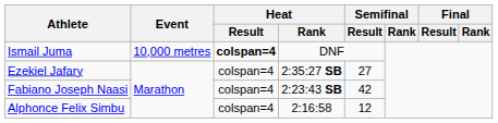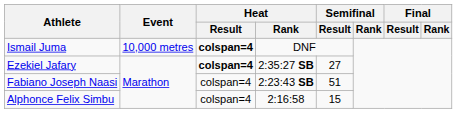Ezekiel Jafary | Heat / Result: normal -> bold
Fabiano Joseph Naasi | Semifinal / Result: 42 -> 51
Alphonce Felix Simbu | Semifinal / Result: 12 -> 15
